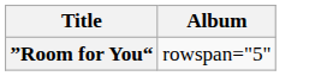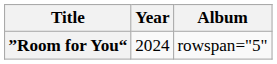+ column: Year | 2024
